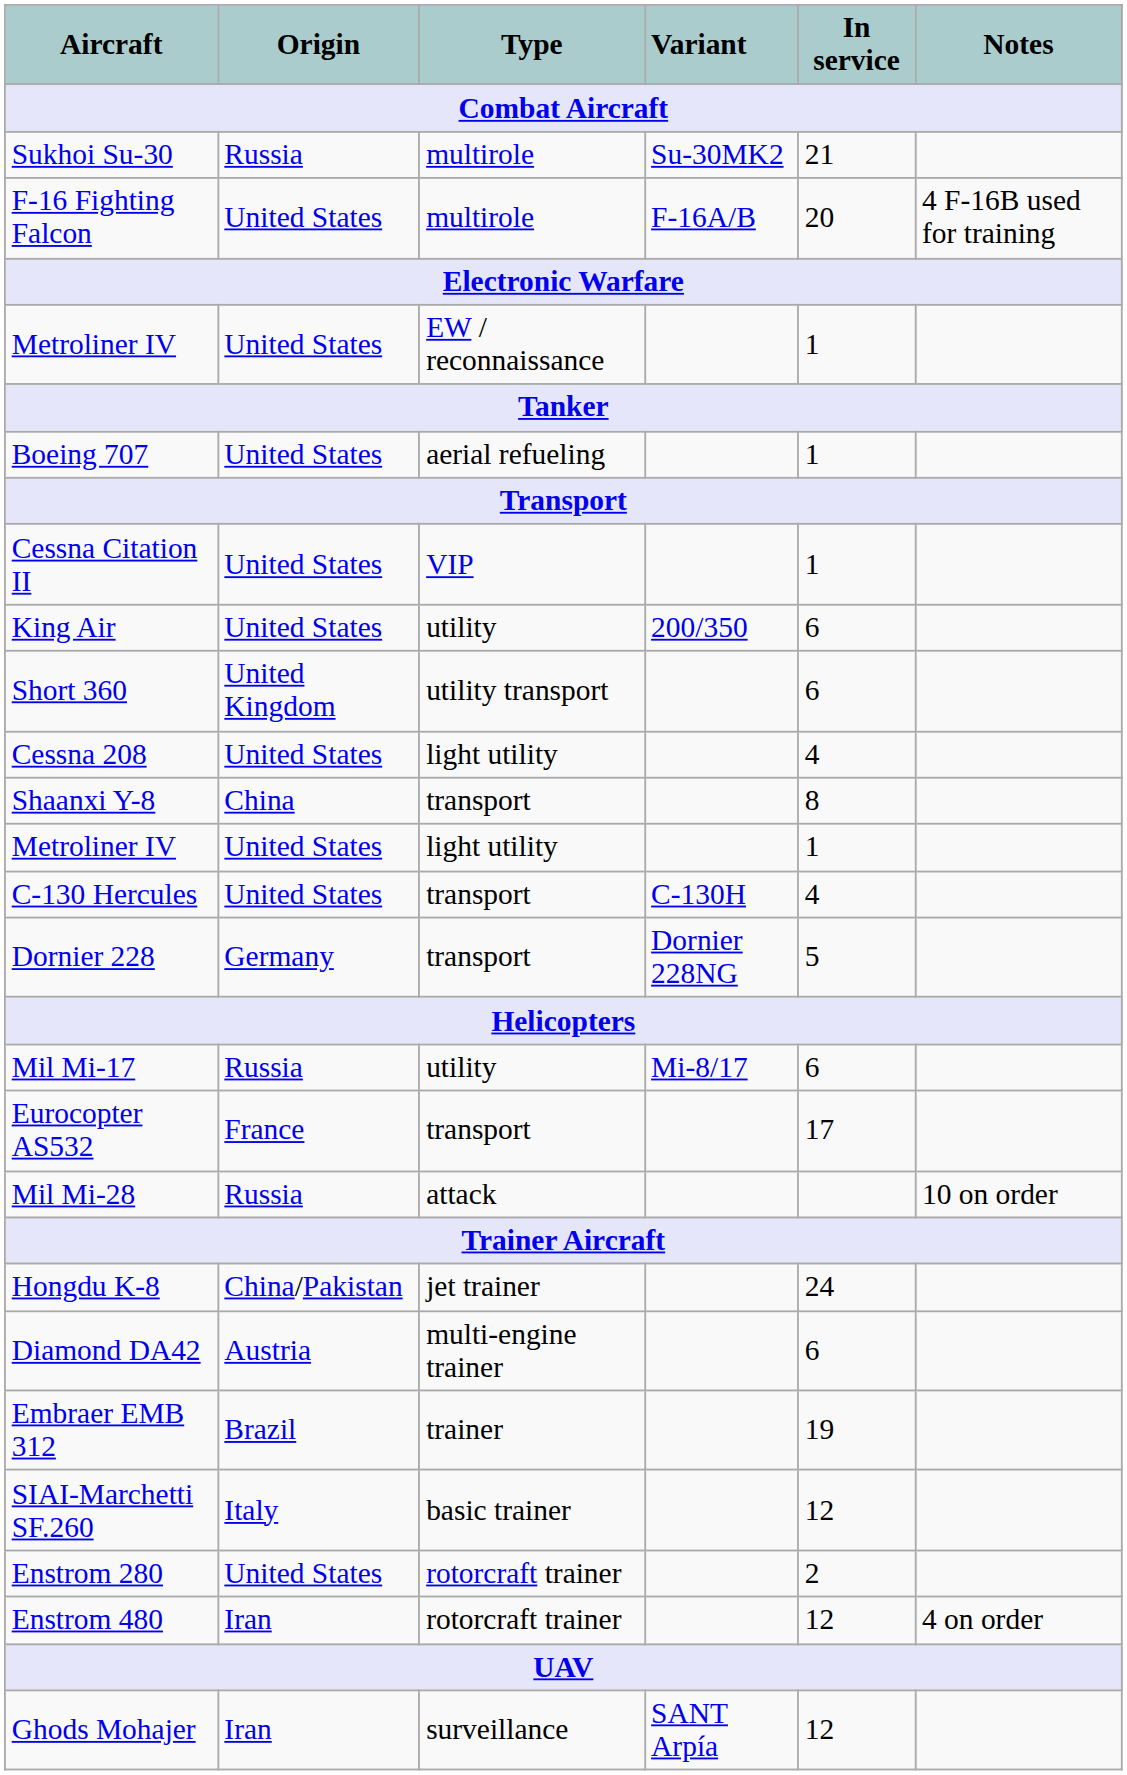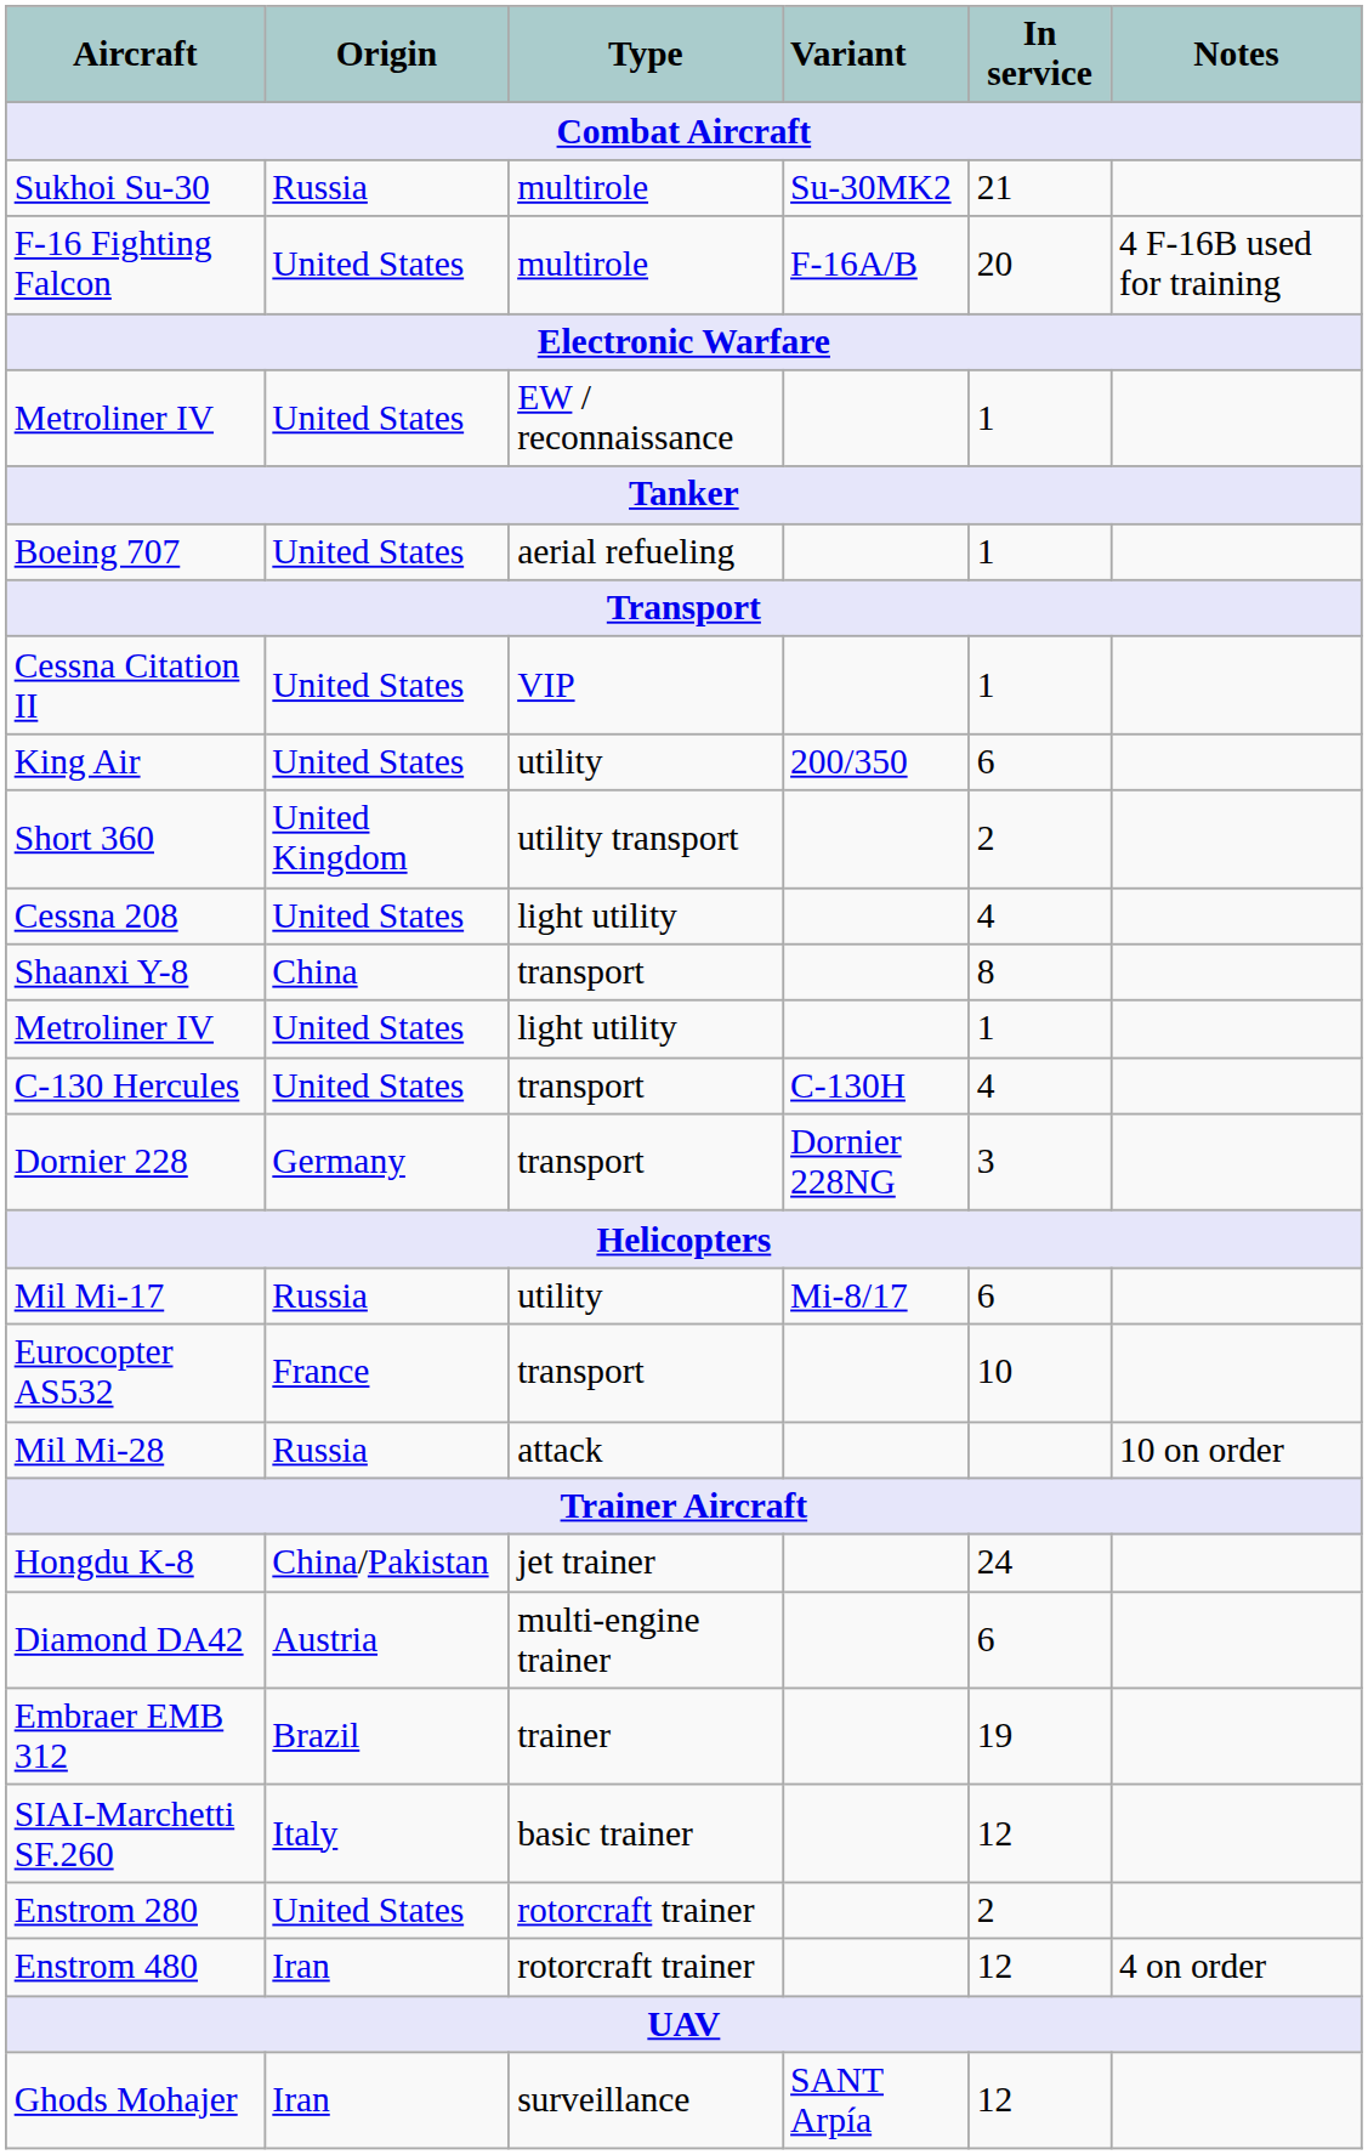Short 360 | In service: 6 -> 2
Dornier 228 | In service: 5 -> 3
Eurocopter AS532 | In service: 17 -> 10
